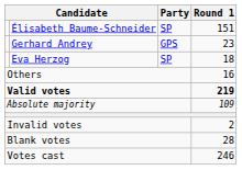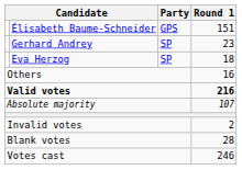Élisabeth Baume-Schneider | Party: SP -> GPS
Gerhard Andrey | Party: GPS -> SP
Valid votes | Round 1: 219 -> 216
Absolute majority | Round 1: 109 -> 107
